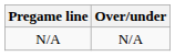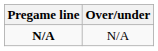row 2 | Pregame line: normal -> bold
